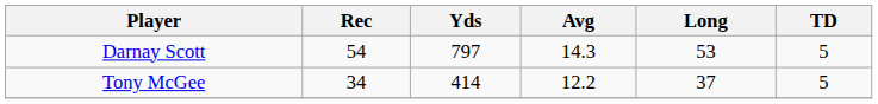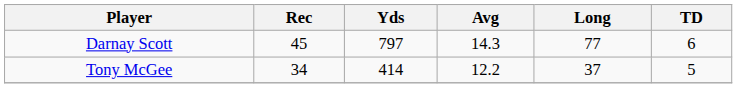Darnay Scott | Rec: 54 -> 45
Darnay Scott | Long: 53 -> 77
Darnay Scott | TD: 5 -> 6
